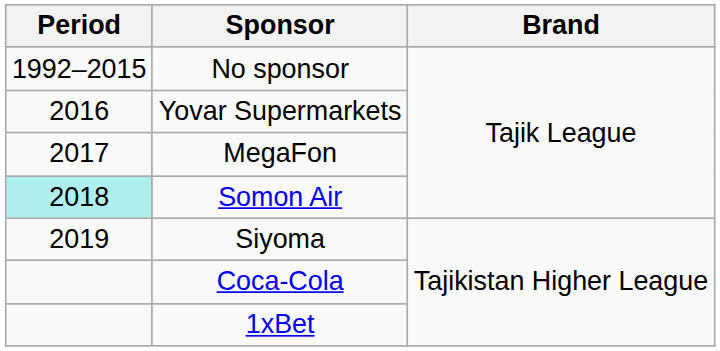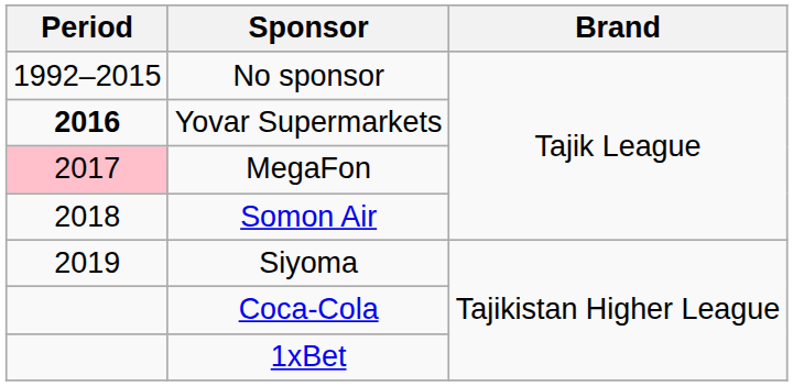Yovar Supermarkets | Period: normal -> bold
MegaFon | Period: no background -> pink background
Somon Air | Period: paleturquoise background -> no background
